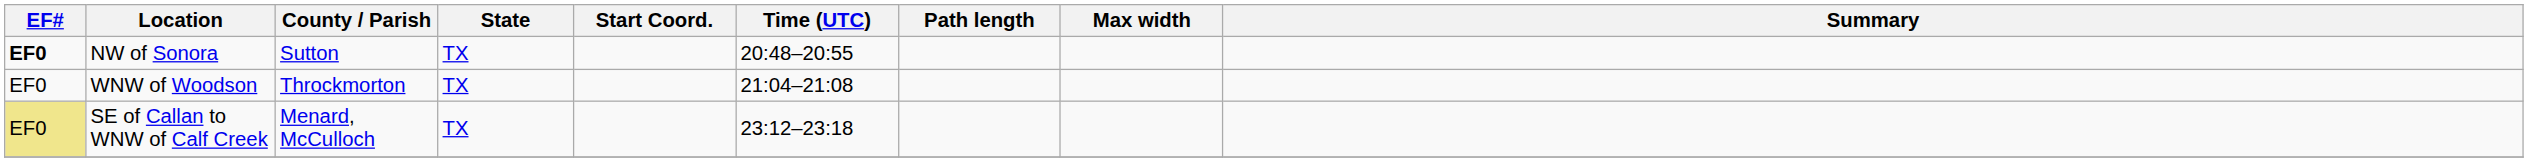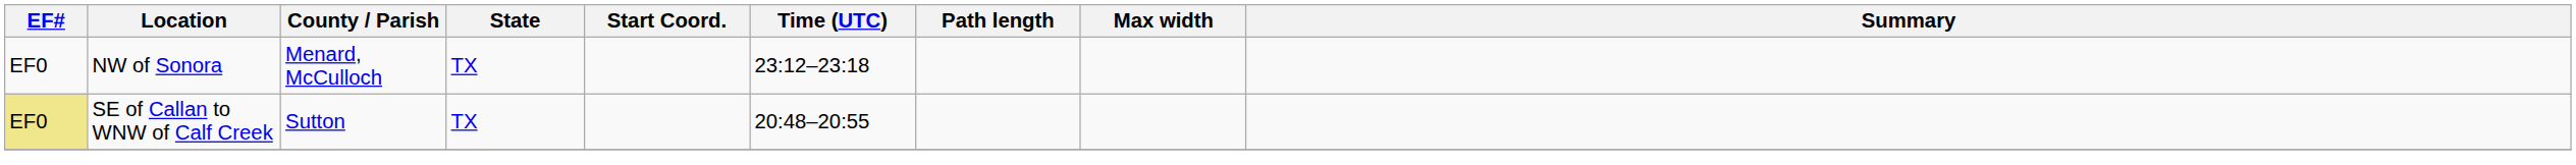NW of Sonora | EF#: bold -> normal
NW of Sonora | County / Parish: Sutton -> Menard, McCulloch
NW of Sonora | Time (UTC): 20:48–20:55 -> 23:12–23:18
- row: EF0 | WNW of Woodson | Throckmorton | TX | 21:04–21:08
SE of Callan to WNW of Calf Creek | County / Parish: Menard, McCulloch -> Sutton
SE of Callan to WNW of Calf Creek | Time (UTC): 23:12–23:18 -> 20:48–20:55
